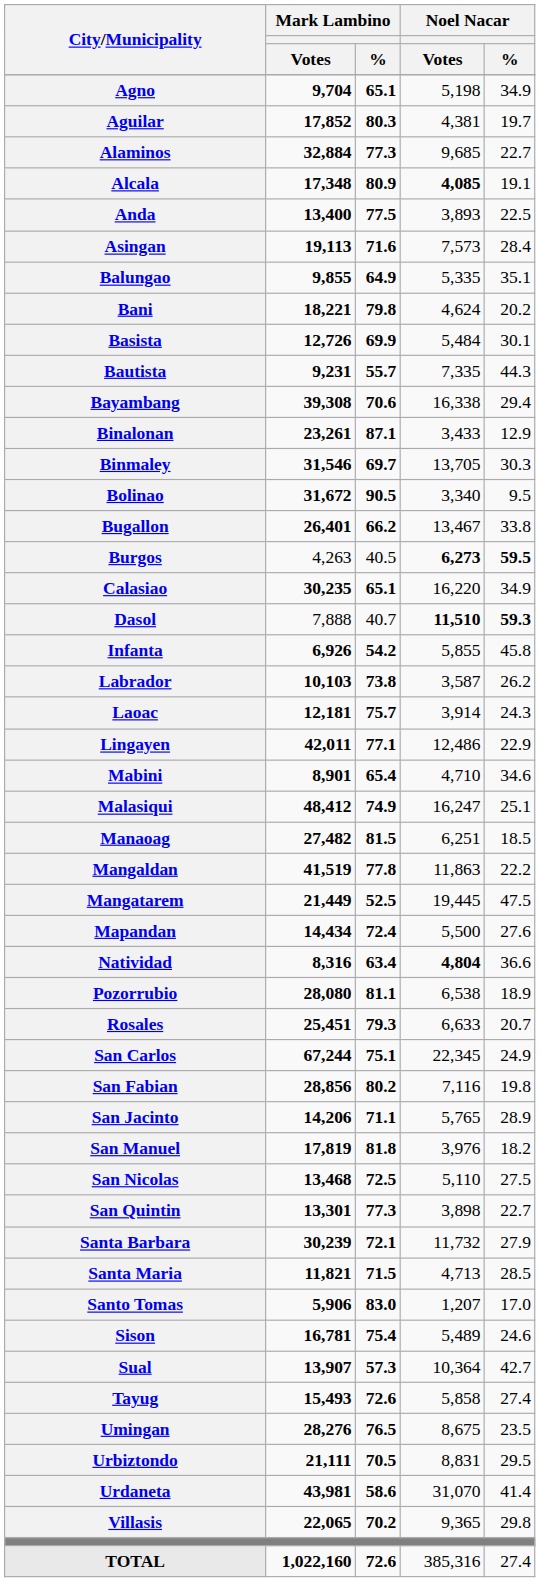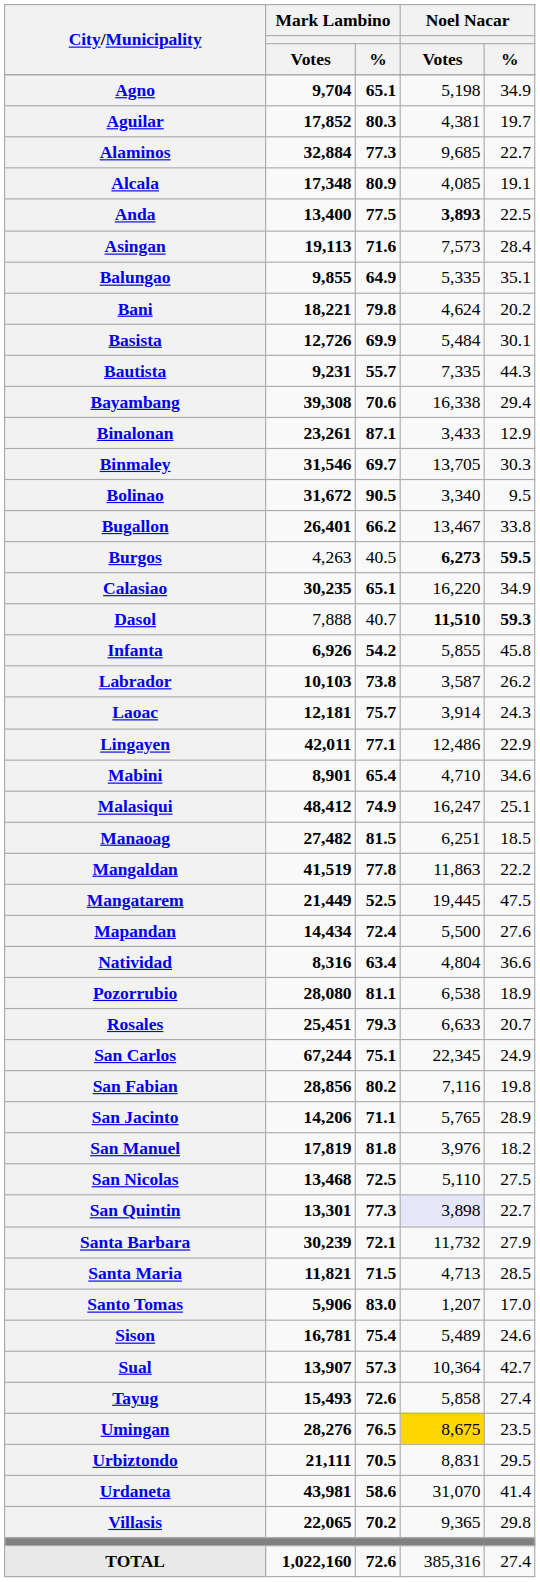Alcala | Noel Nacar / Votes: bold -> normal
Anda | Noel Nacar / Votes: normal -> bold
Natividad | Noel Nacar / Votes: bold -> normal
San Quintin | Noel Nacar / Votes: no background -> lavender background
Umingan | Noel Nacar / Votes: no background -> gold background
